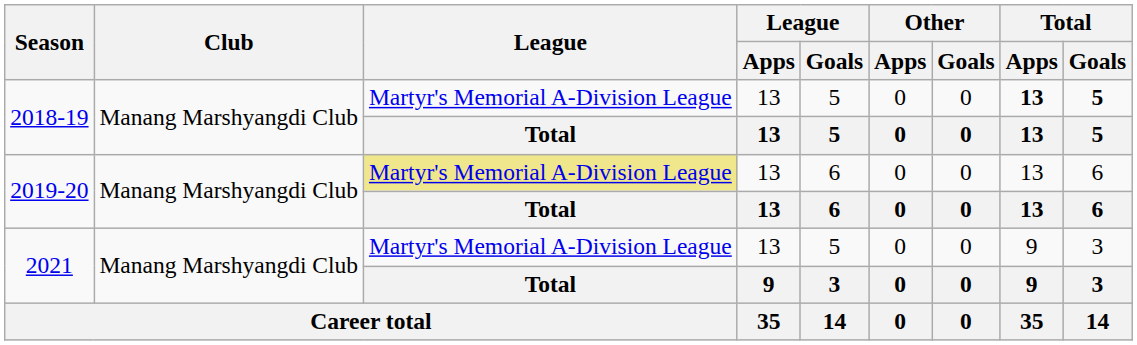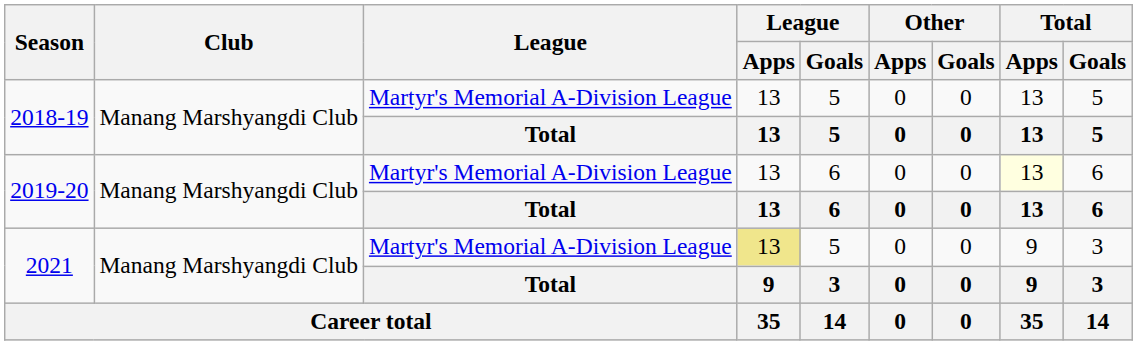row 3 | Total / Apps: bold -> normal
row 3 | Total / Goals: bold -> normal
row 5 | League: khaki background -> no background
row 5 | Total / Apps: no background -> lightyellow background
row 7 | League / Apps: no background -> khaki background
